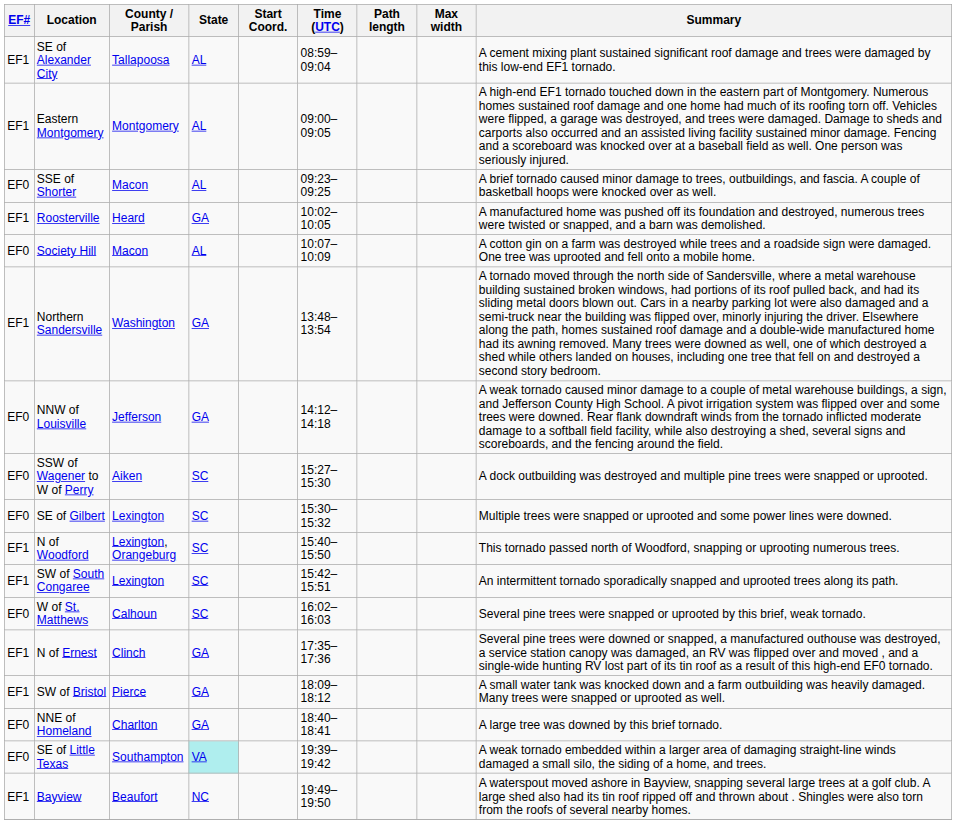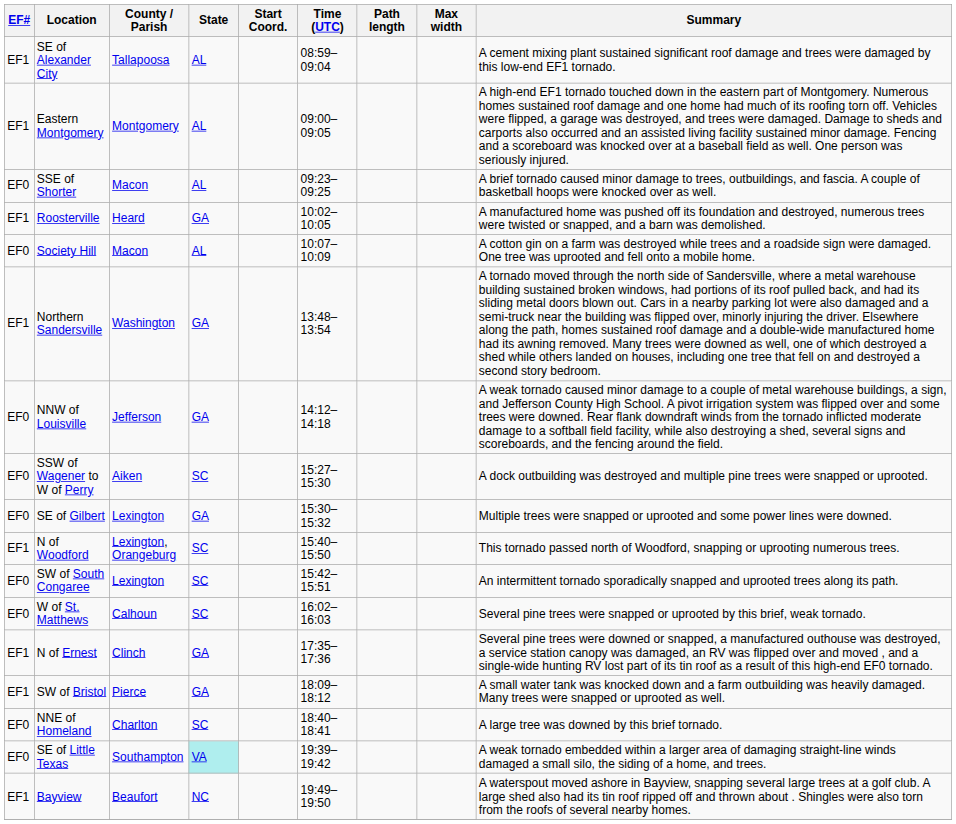SE of Gilbert | State: SC -> GA
SW of South Congaree | EF#: EF1 -> EF0
NNE of Homeland | State: GA -> SC
